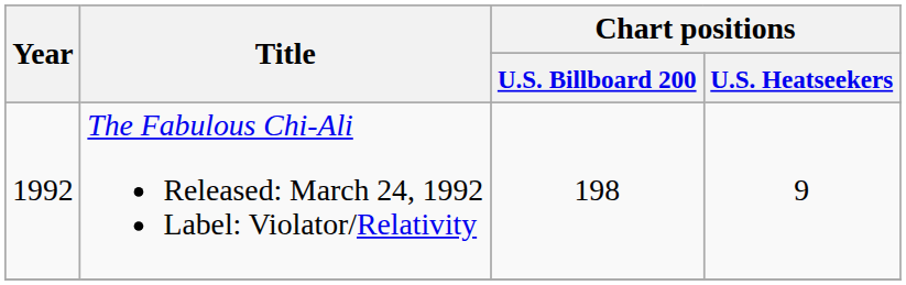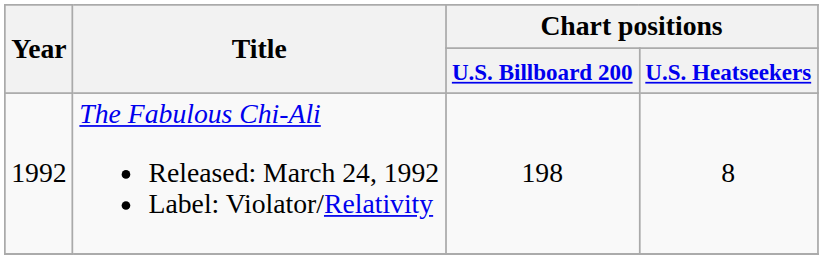row 3 | Chart positions / U.S. Heatseekers: 9 -> 8
